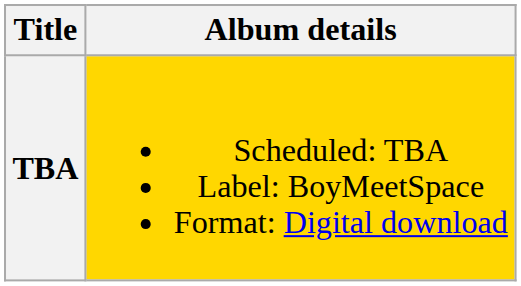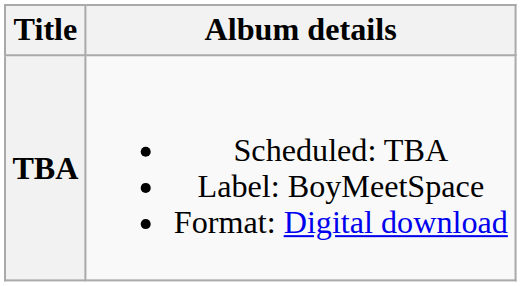TBA | Album details: gold background -> no background
